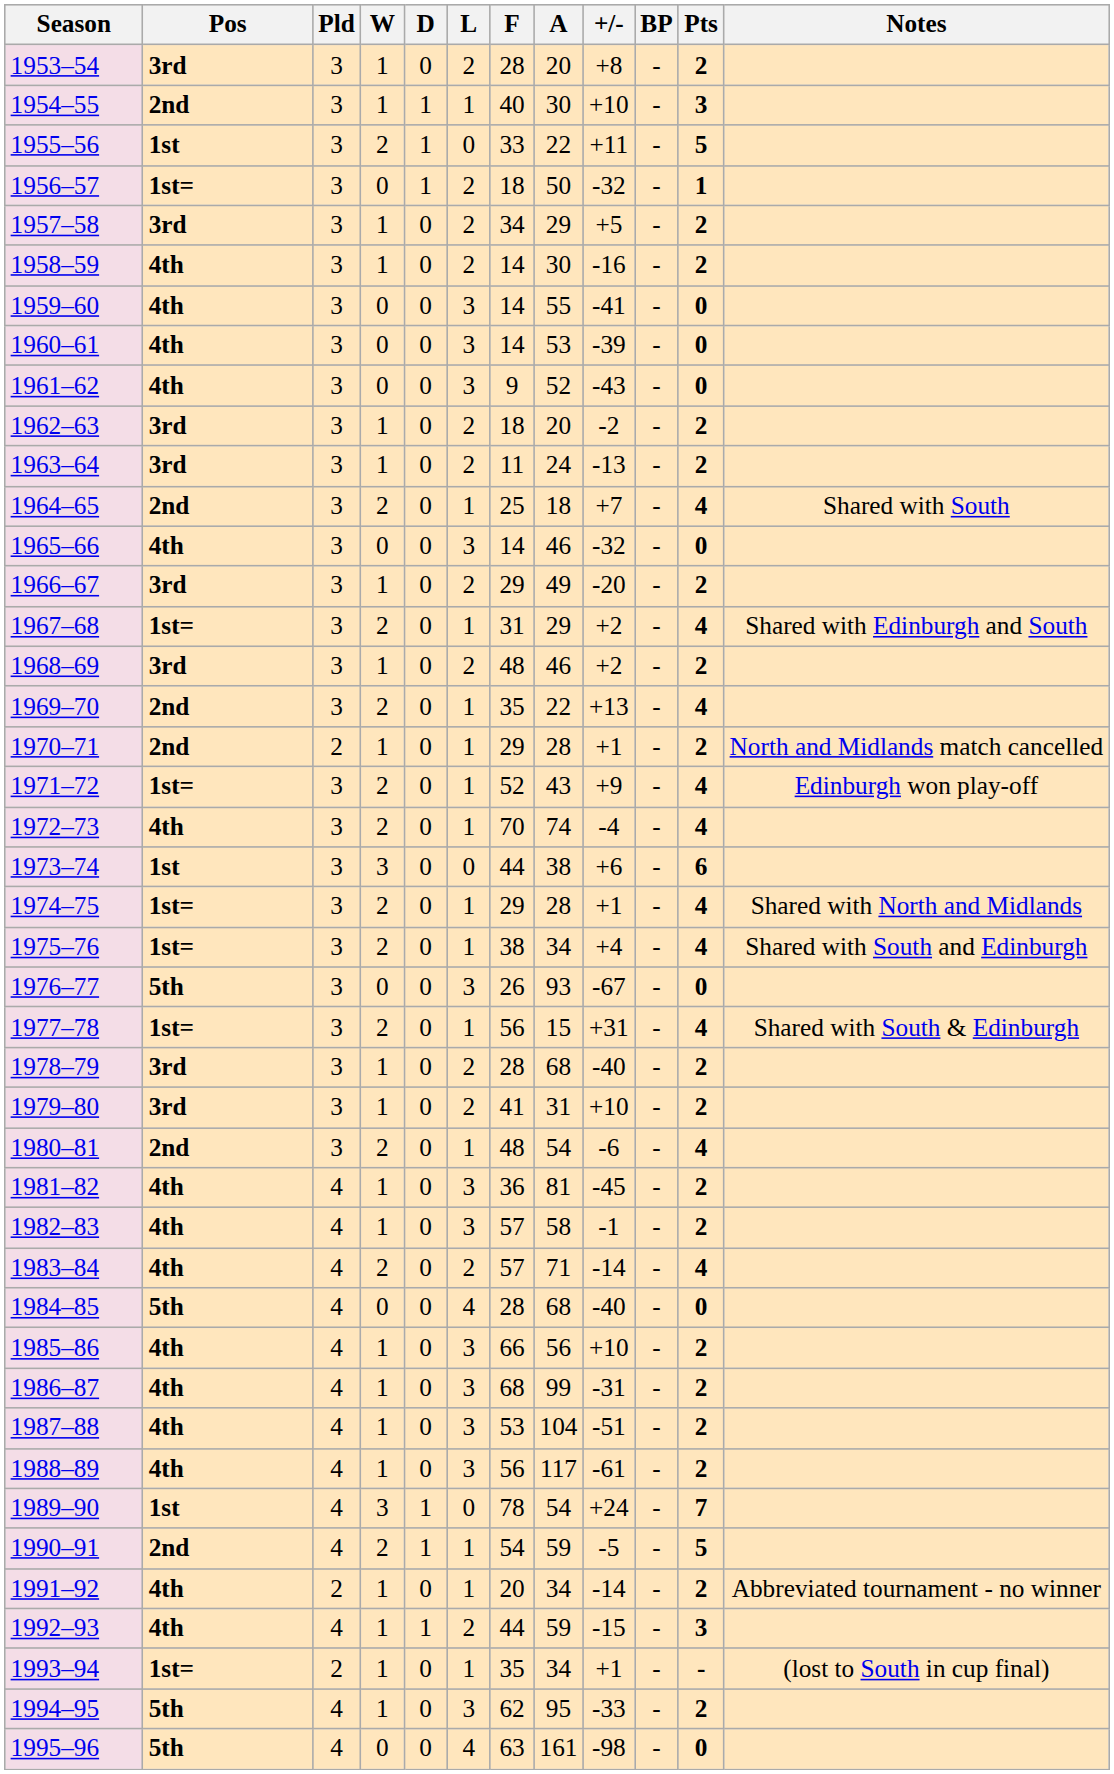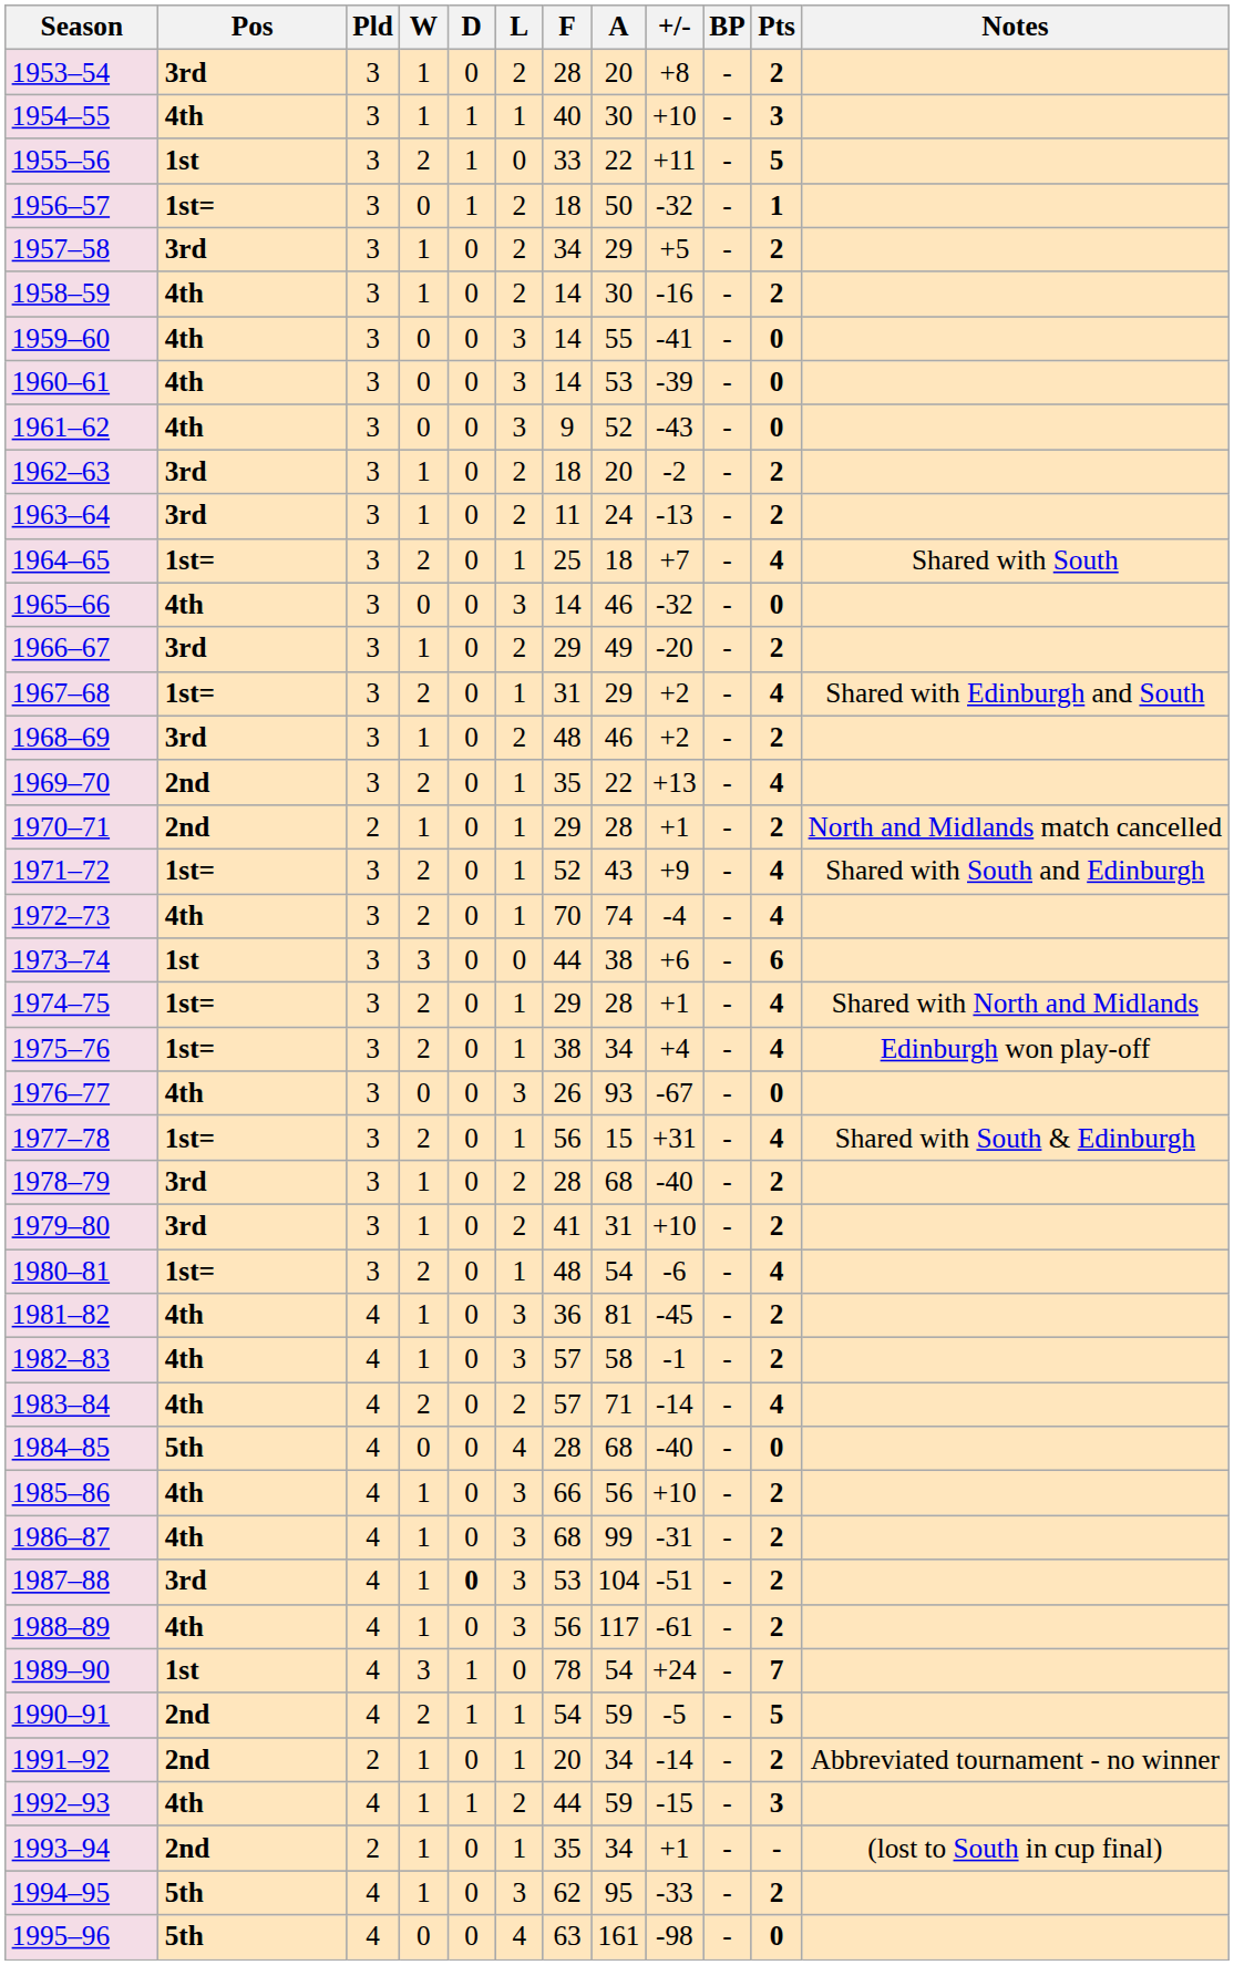1954–55 | Pos: 2nd -> 4th
1964–65 | Pos: 2nd -> 1st=
1971–72 | Notes: Edinburgh won play-off -> Shared with South and Edinburgh
1975–76 | Notes: Shared with South and Edinburgh -> Edinburgh won play-off
1976–77 | Pos: 5th -> 4th
1980–81 | Pos: 2nd -> 1st=
1987–88 | Pos: 4th -> 3rd
1987–88 | D: normal -> bold
1991–92 | Pos: 4th -> 2nd
1993–94 | Pos: 1st= -> 2nd
